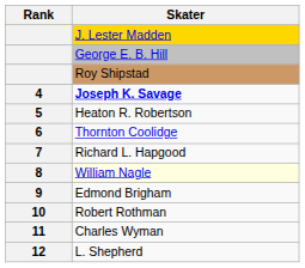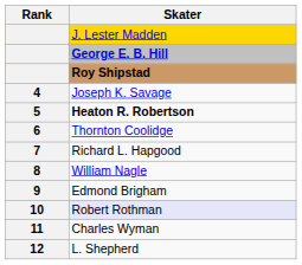George E. B. Hill | Skater: normal -> bold
Roy Shipstad | Skater: normal -> bold
Joseph K. Savage | Skater: bold -> normal
Heaton R. Robertson | Skater: normal -> bold
William Nagle | Skater: lightyellow background -> no background
Robert Rothman | Skater: no background -> lavender background
